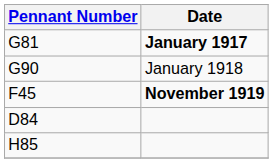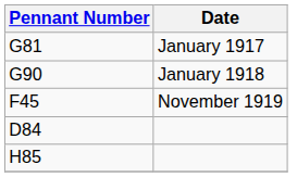G81 | Date: bold -> normal
F45 | Date: bold -> normal
